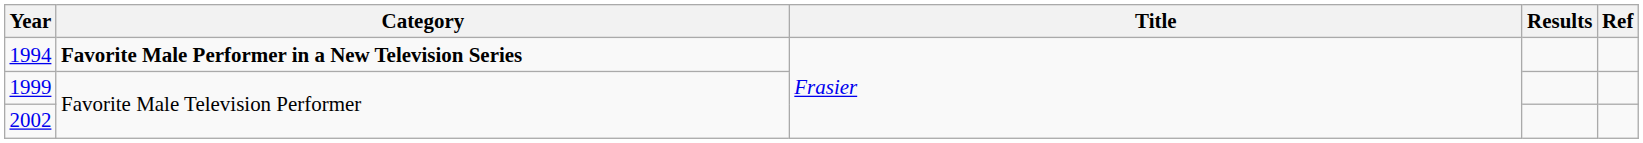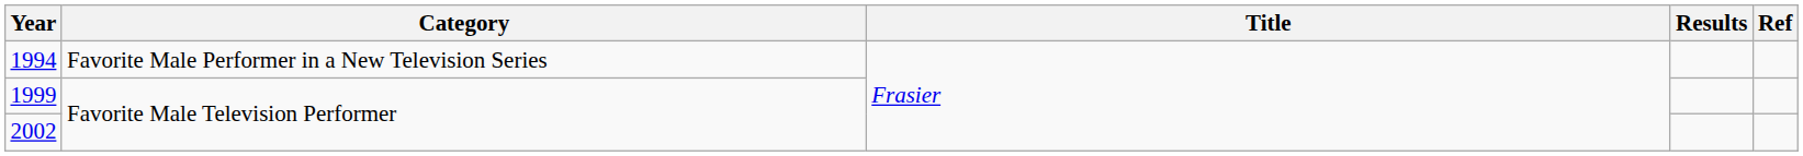1994 | Category: bold -> normal
